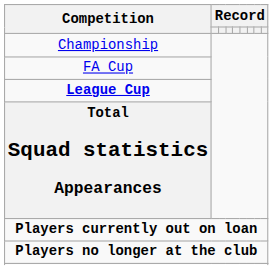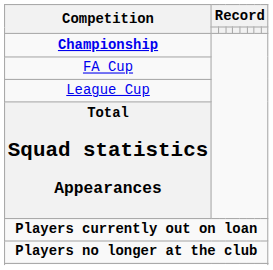Championship | Competition: normal -> bold
League Cup | Competition: bold -> normal
